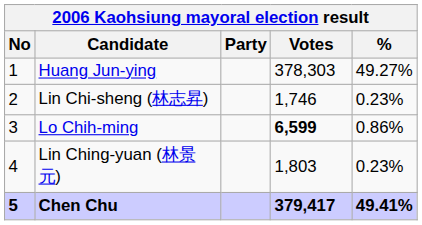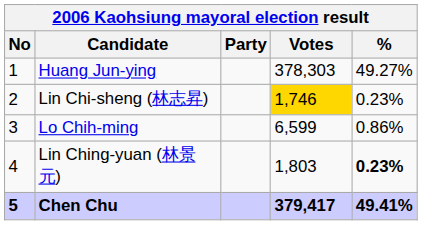Lin Chi-sheng (林志昇) | Votes: no background -> gold background
Lo Chih-ming | Votes: bold -> normal
Lin Ching-yuan (林景元) | %: normal -> bold
